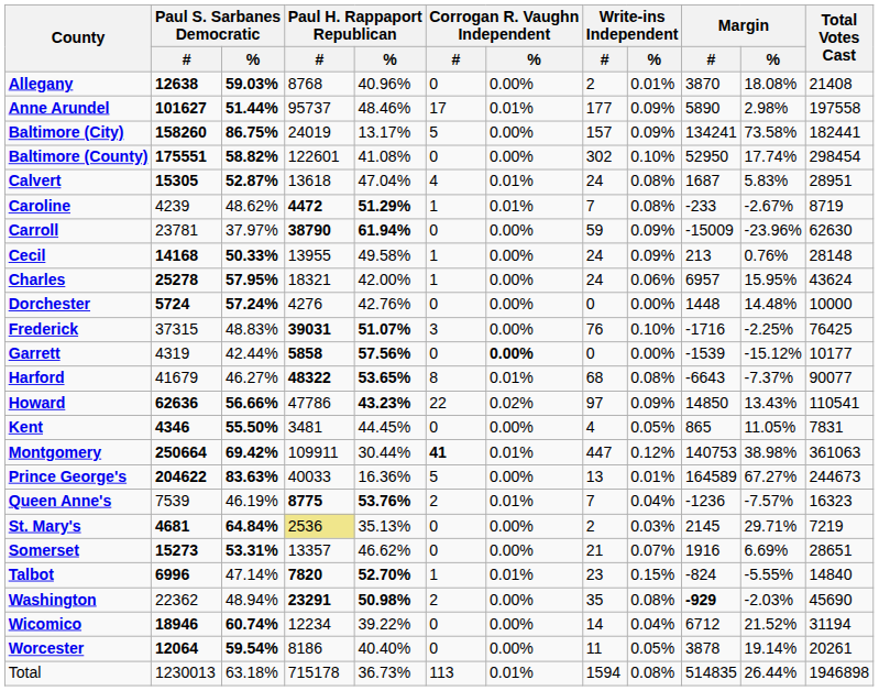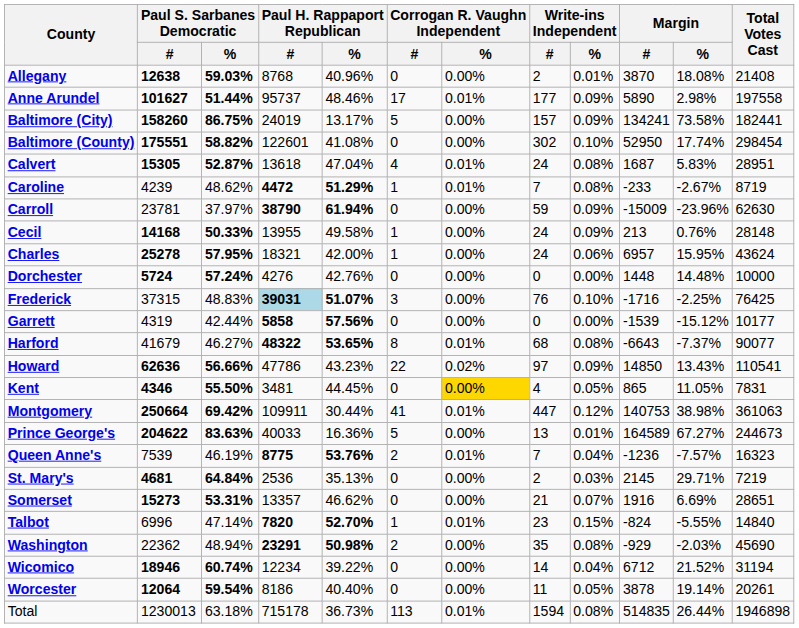Frederick | Paul H. Rappaport Republican / #: no background -> lightblue background
Garrett | Corrogan R. Vaughn Independent / %: bold -> normal
Howard | Paul H. Rappaport Republican / %: bold -> normal
Kent | Corrogan R. Vaughn Independent / %: no background -> gold background
Montgomery | Corrogan R. Vaughn Independent / #: bold -> normal
St. Mary's | Paul H. Rappaport Republican / #: khaki background -> no background
Talbot | Paul S. Sarbanes Democratic / #: bold -> normal
Washington | Margin / #: bold -> normal
